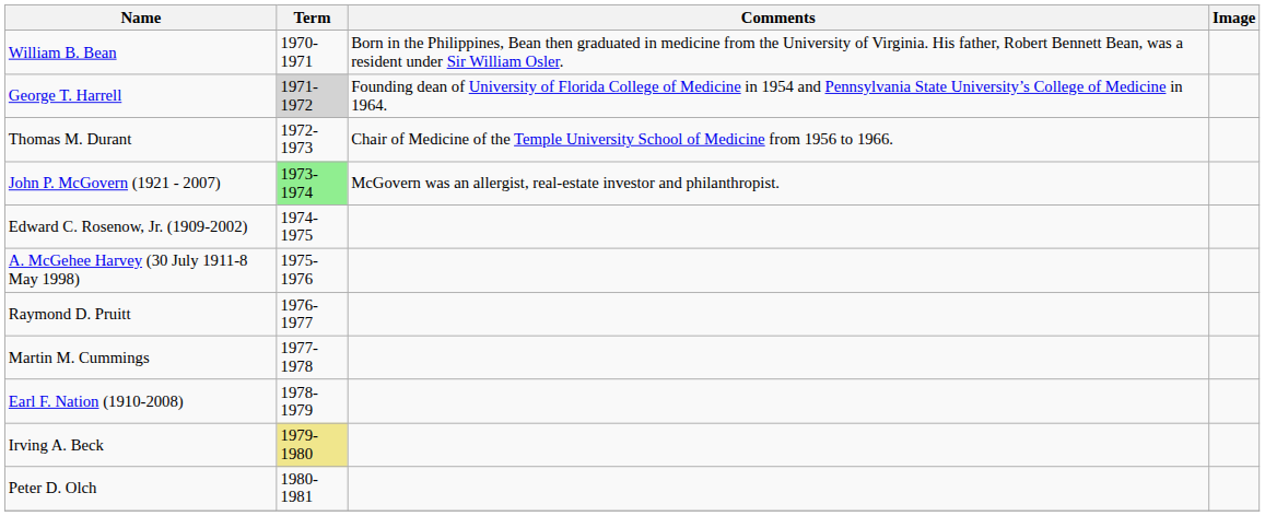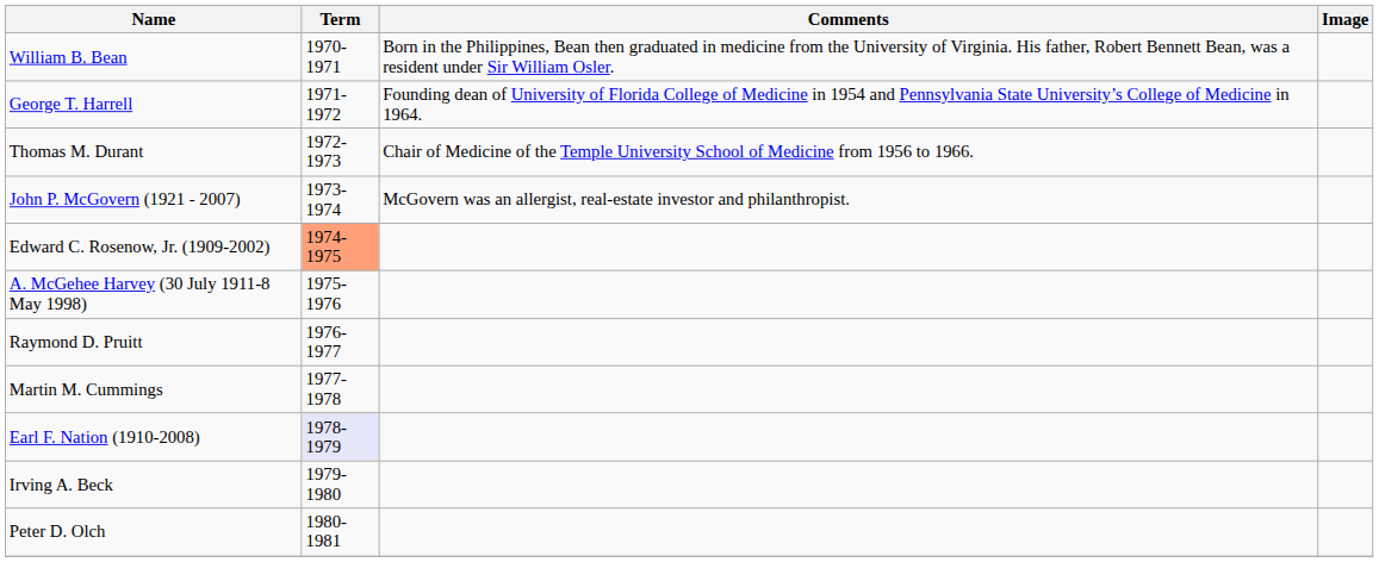George T. Harrell | Term: lightgrey background -> no background
John P. McGovern (1921 - 2007) | Term: lightgreen background -> no background
Edward C. Rosenow, Jr. (1909-2002) | Term: no background -> lightsalmon background
Earl F. Nation (1910-2008) | Term: no background -> lavender background
Irving A. Beck | Term: khaki background -> no background
